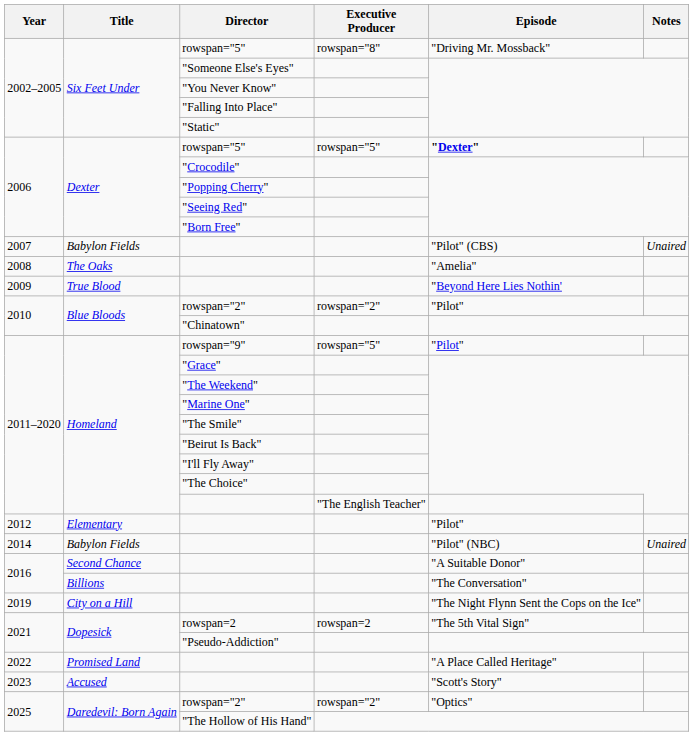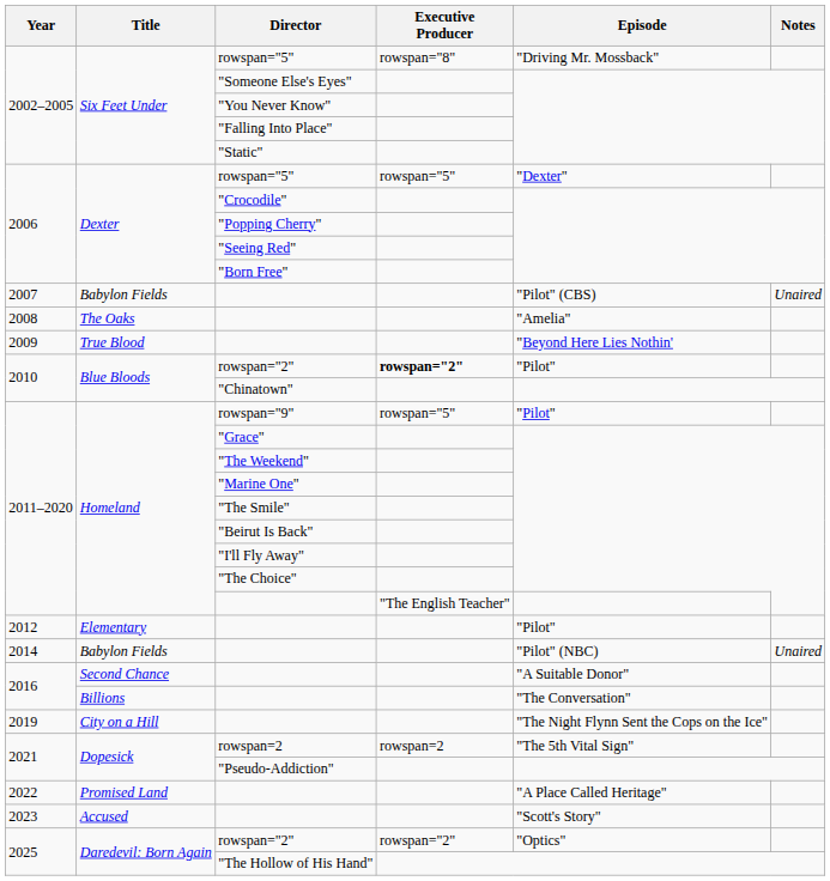2006 / rowspan="5" | Episode: bold -> normal
2010 / rowspan="2" | Executive Producer: normal -> bold
